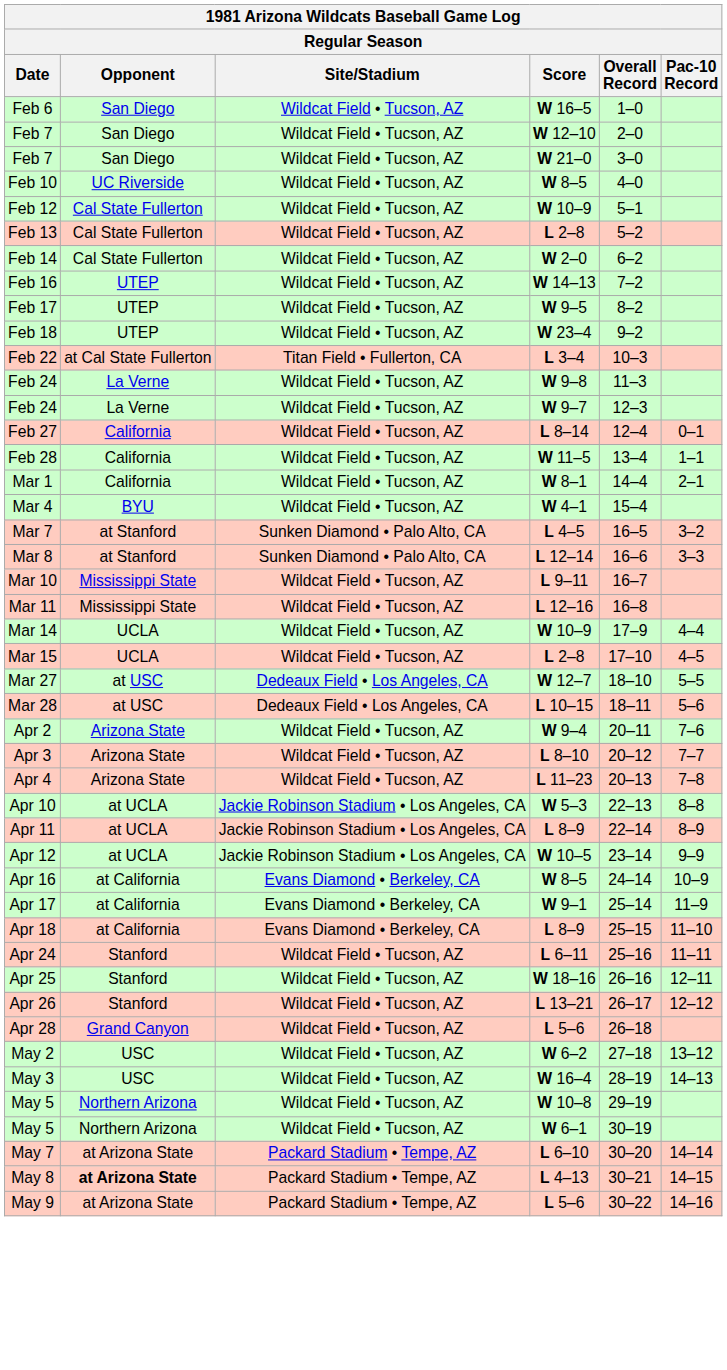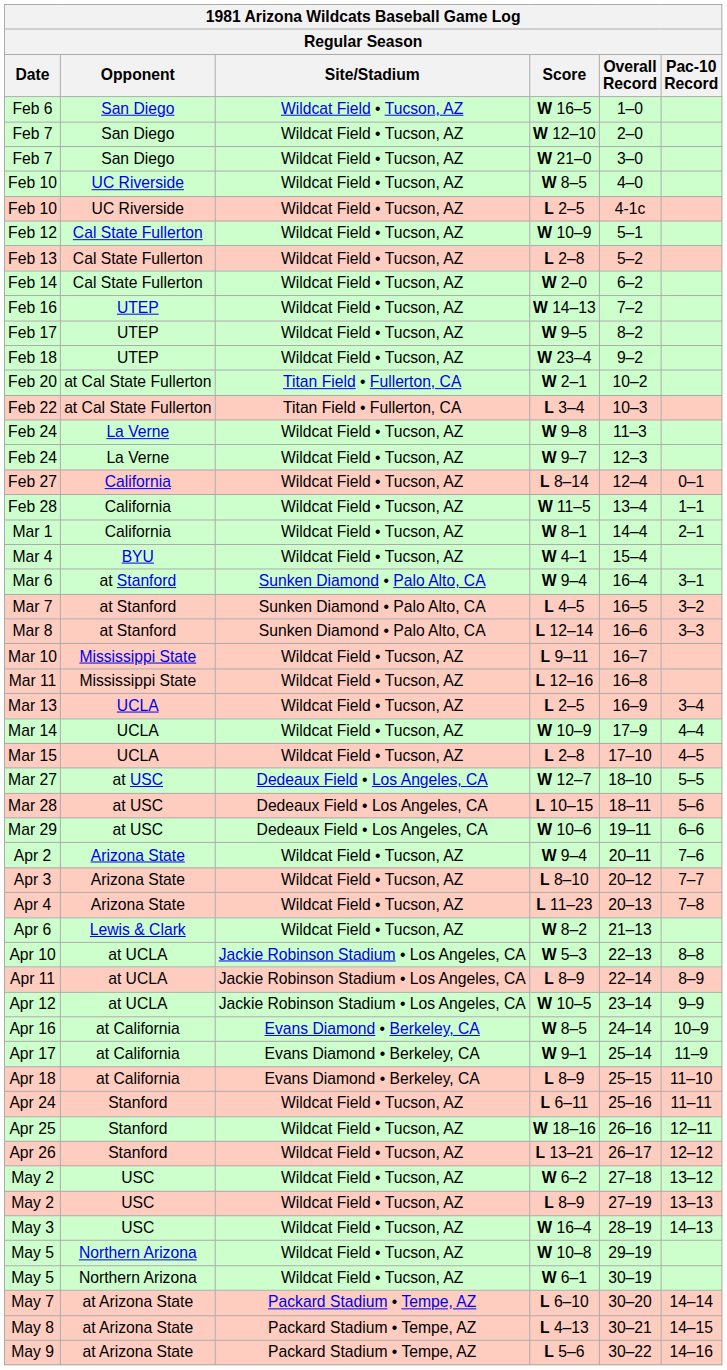+ row: Feb 10 | UC Riverside | Wildcat Field • Tucson, AZ | L 2–5 | 4-1c
+ row: Feb 20 | at Cal State Fullerton | Titan Field • Fullerton, CA | W 2–1 | 10–2
+ row: Mar 6 | at Stanford | Sunken Diamond • Palo Alto, CA | W 9–4 | 16–4 | 3–1
+ row: Mar 13 | UCLA | Wildcat Field • Tucson, AZ | L 2–5 | 16–9 | 3–4
+ row: Mar 29 | at USC | Dedeaux Field • Los Angeles, CA | W 10–6 | 19–11 | 6–6
+ row: Apr 6 | Lewis & Clark | Wildcat Field • Tucson, AZ | W 8–2 | 21–13
- row: Apr 28 | Grand Canyon | Wildcat Field • Tucson, AZ | L 5–6 | 26–18
+ row: May 2 | USC | Wildcat Field • Tucson, AZ | L 8–9 | 27–19 | 13–13
May 8 | Opponent: bold -> normal
